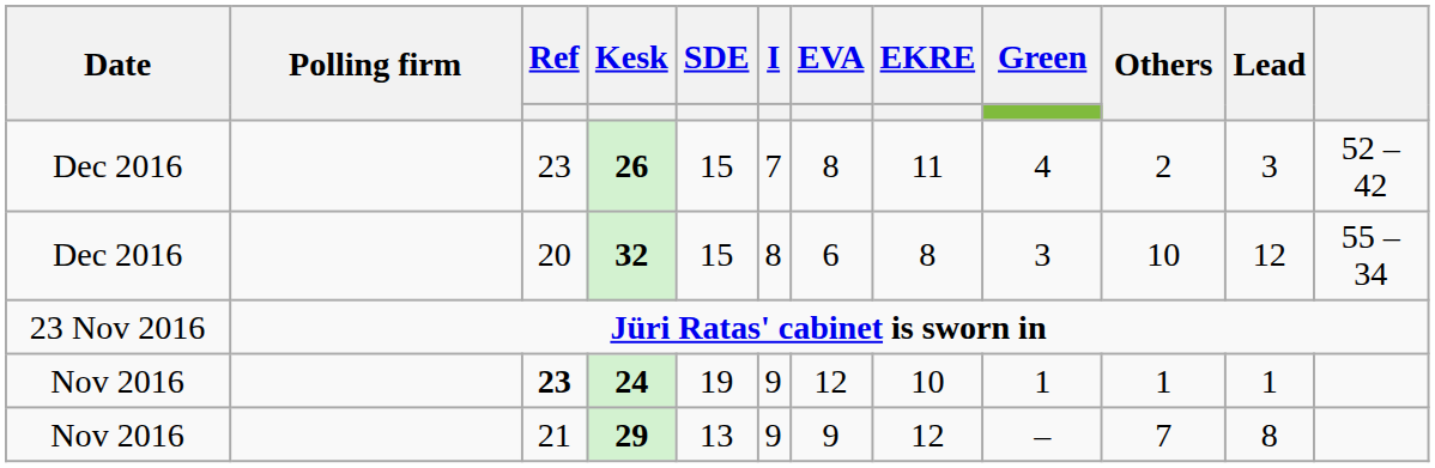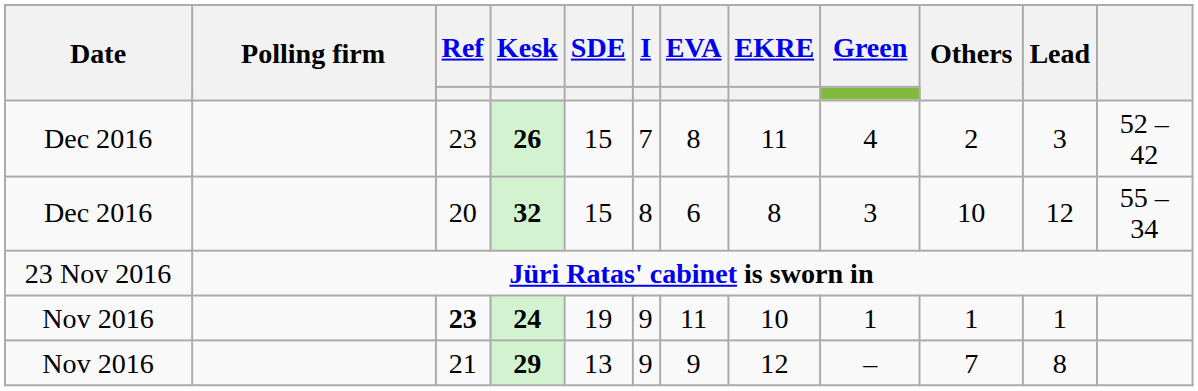24 | EVA: 12 -> 11
